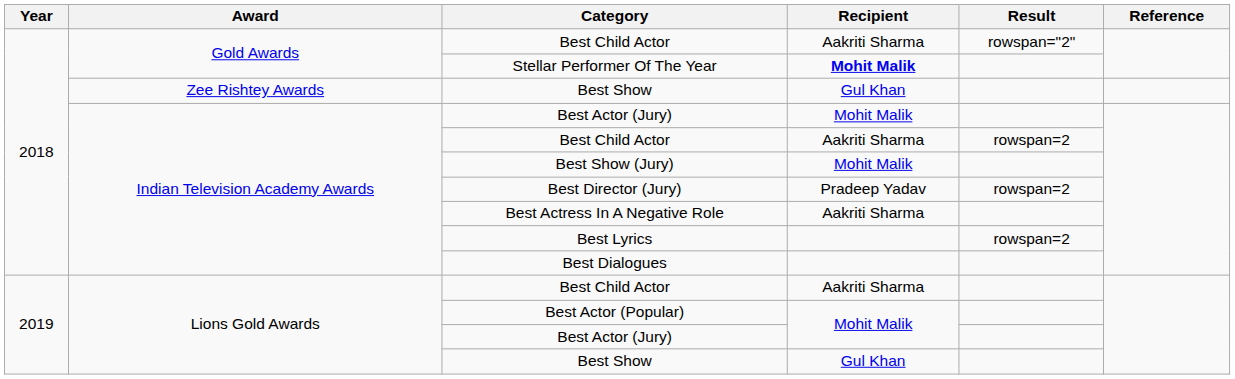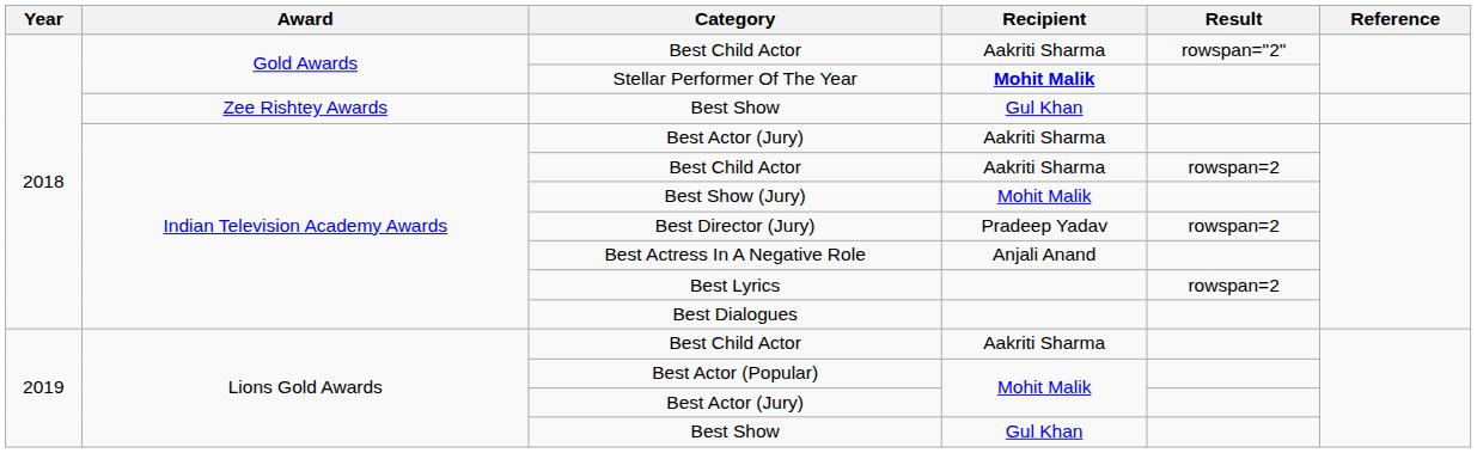Indian Television Academy Awards / Best Actor (Jury) | Recipient: Mohit Malik -> Aakriti Sharma
Best Actress In A Negative Role | Recipient: Aakriti Sharma -> Anjali Anand
